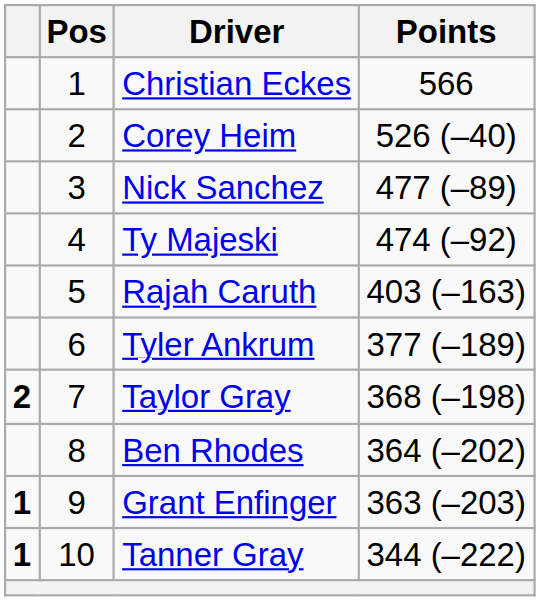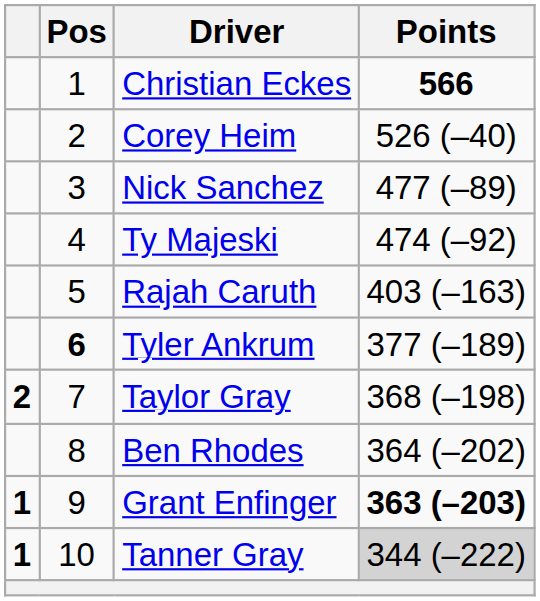Christian Eckes | Points: normal -> bold
Tyler Ankrum | Pos: normal -> bold
Grant Enfinger | Points: normal -> bold
Tanner Gray | Points: no background -> lightgrey background
